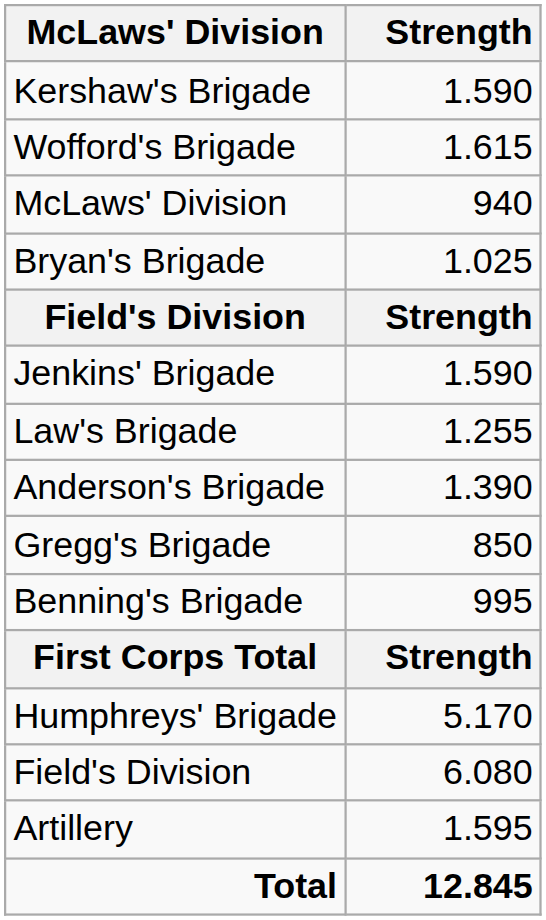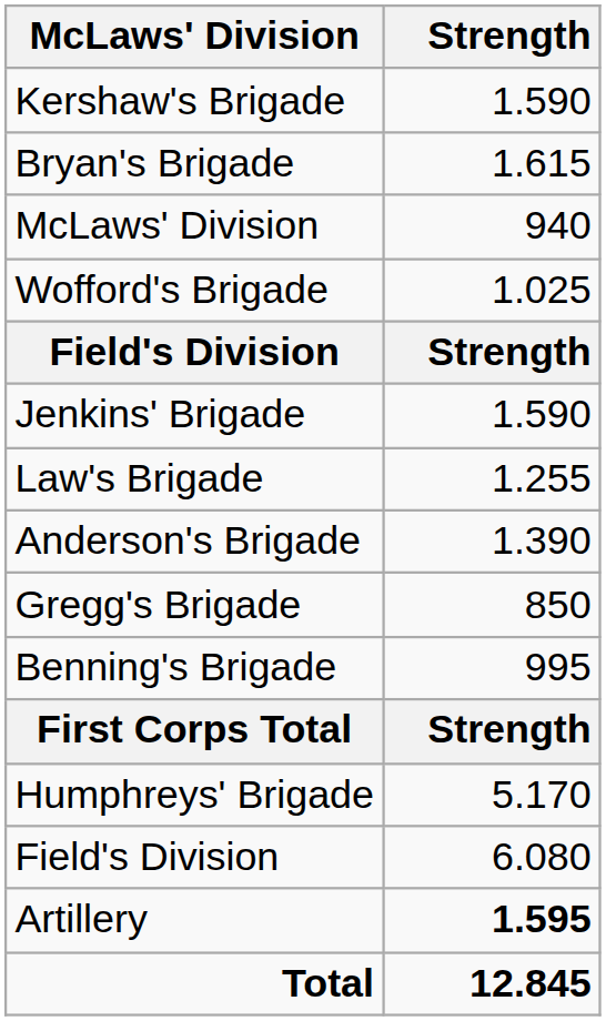row 3 | McLaws' Division: Wofford's Brigade -> Bryan's Brigade
row 5 | McLaws' Division: Bryan's Brigade -> Wofford's Brigade
row 15 | Strength: normal -> bold
